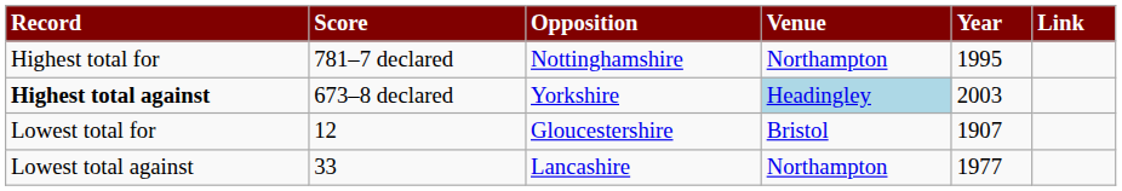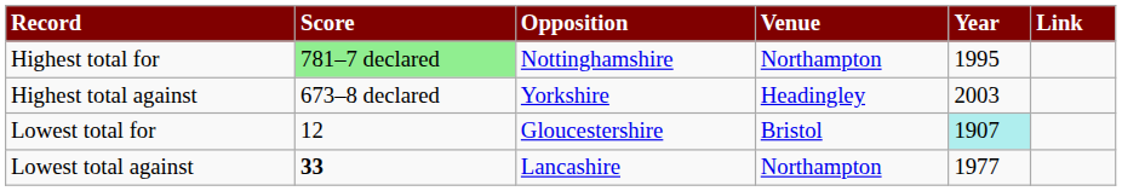row 2 | Score: no background -> lightgreen background
row 3 | Record: bold -> normal
row 3 | Venue: lightblue background -> no background
row 4 | Year: no background -> paleturquoise background
row 5 | Score: normal -> bold
